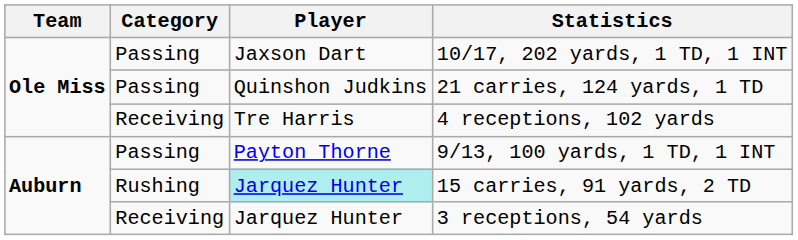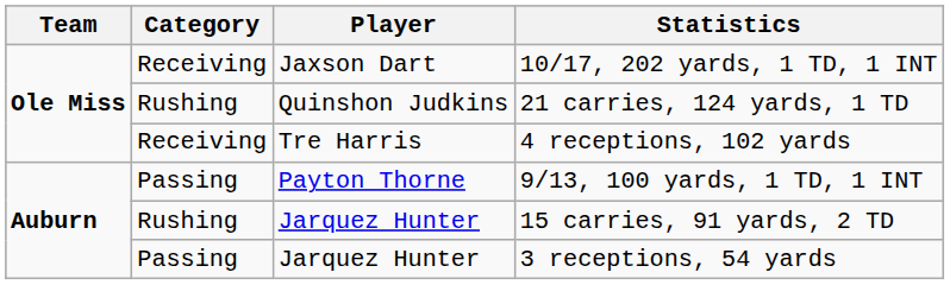10/17, 202 yards, 1 TD, 1 INT | Category: Passing -> Receiving
21 carries, 124 yards, 1 TD | Category: Passing -> Rushing
15 carries, 91 yards, 2 TD | Player: paleturquoise background -> no background
3 receptions, 54 yards | Category: Receiving -> Passing
